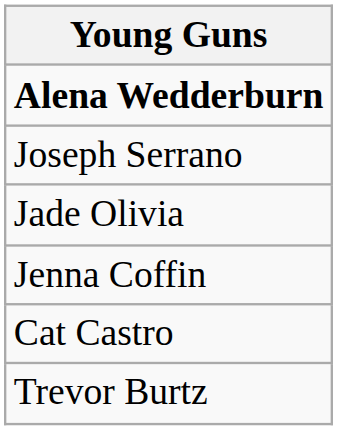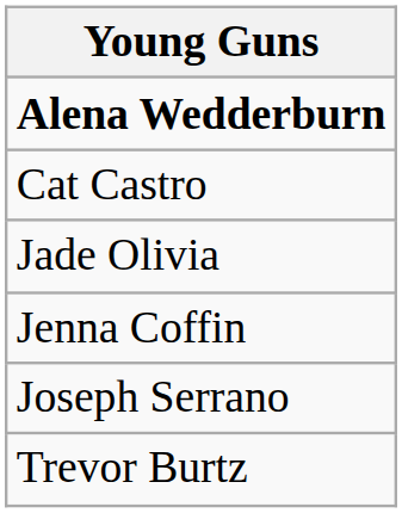row 3 | column 1: Joseph Serrano -> Cat Castro
row 6 | column 1: Cat Castro -> Joseph Serrano
